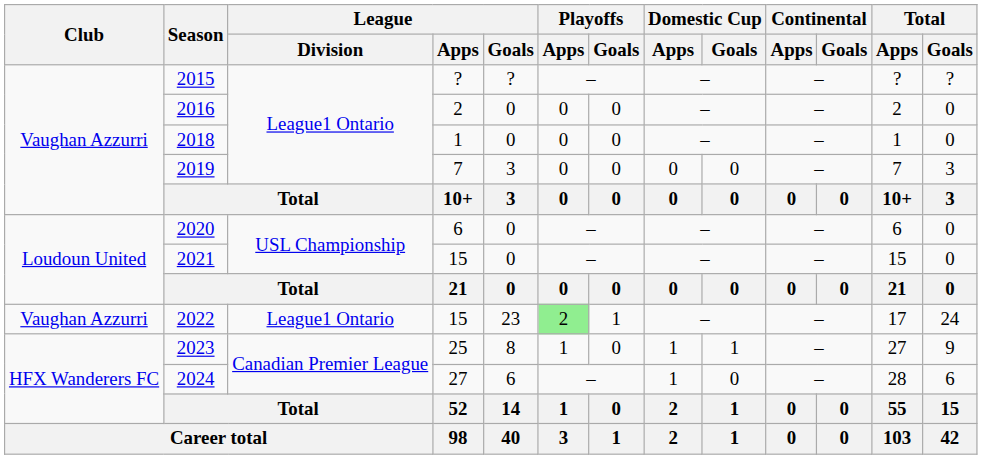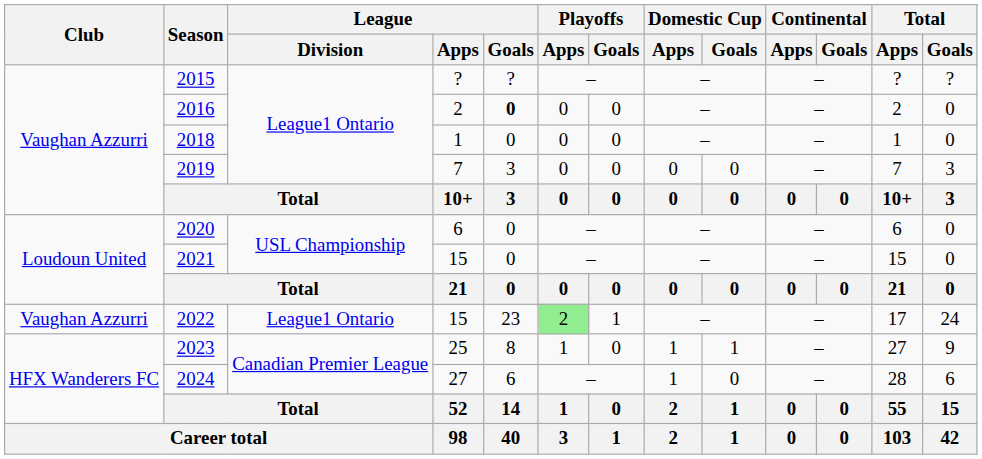2016 | League / Goals: normal -> bold
